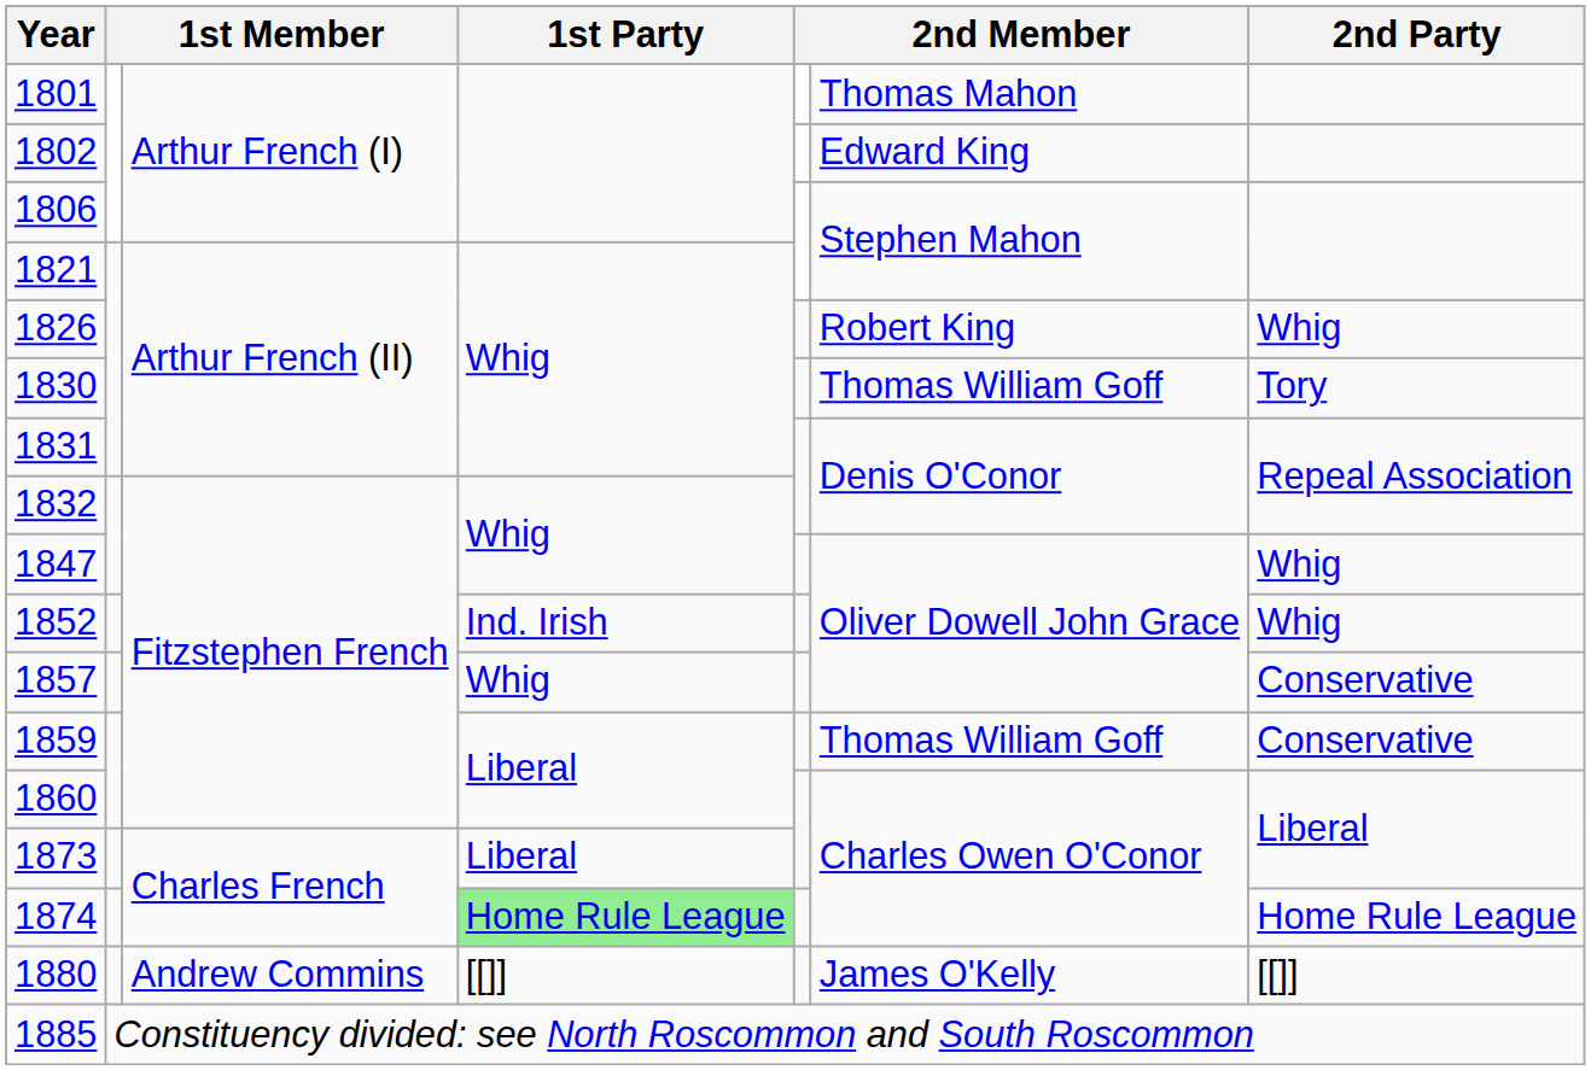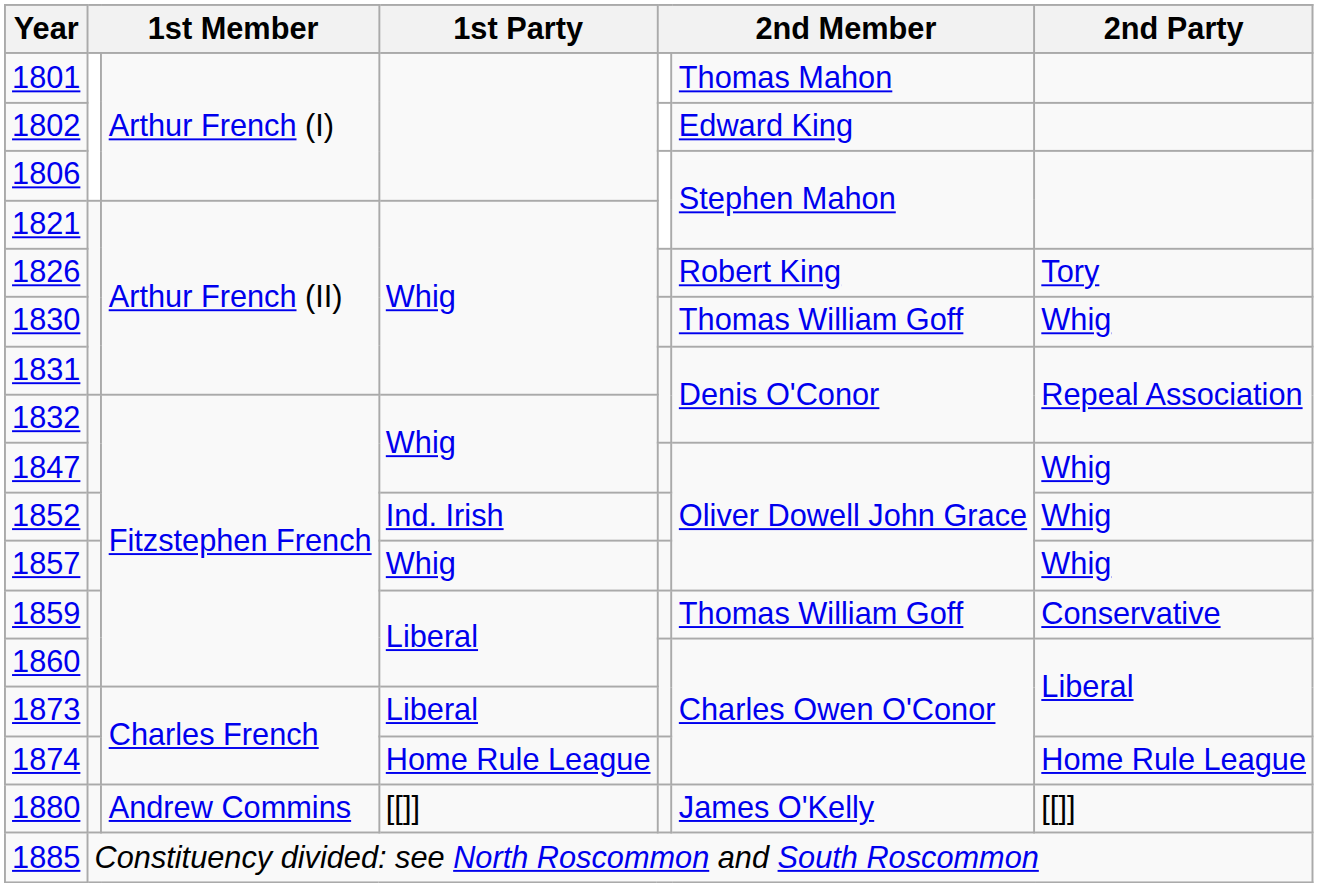1826 | 2nd Party: Whig -> Tory
1830 | 2nd Party: Tory -> Whig
1857 | 2nd Party: Conservative -> Whig
1874 | 1st Party: lightgreen background -> no background
